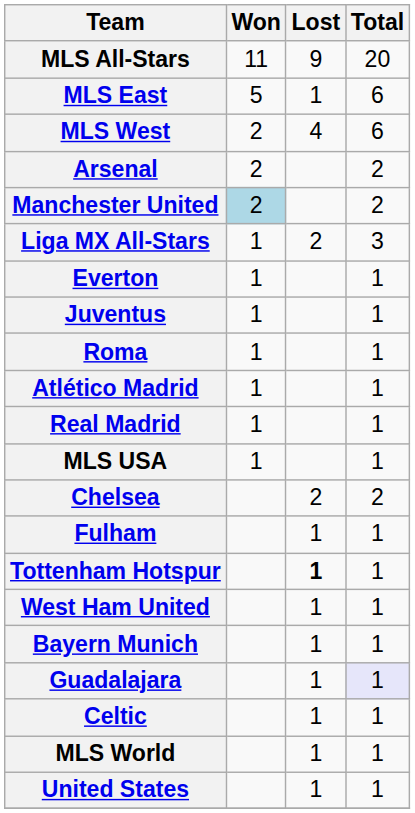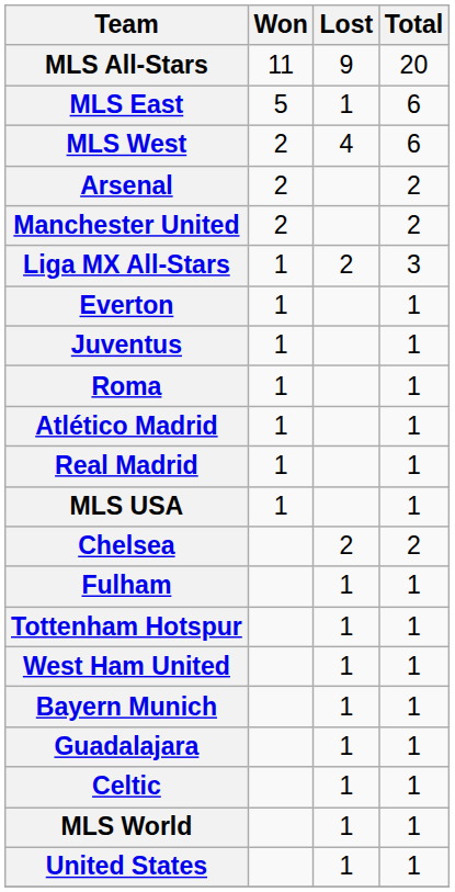Manchester United | Won: lightblue background -> no background
Tottenham Hotspur | Lost: bold -> normal
Guadalajara | Total: lavender background -> no background
